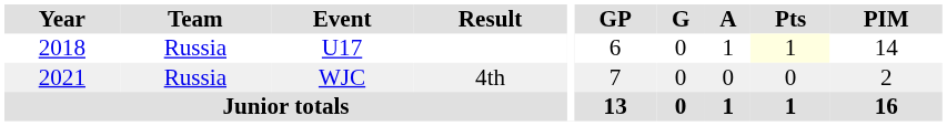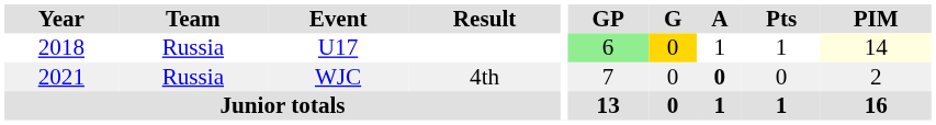U17 | GP: no background -> lightgreen background
U17 | G: no background -> gold background
U17 | Pts: lightyellow background -> no background
U17 | PIM: no background -> lightyellow background
WJC | A: normal -> bold
